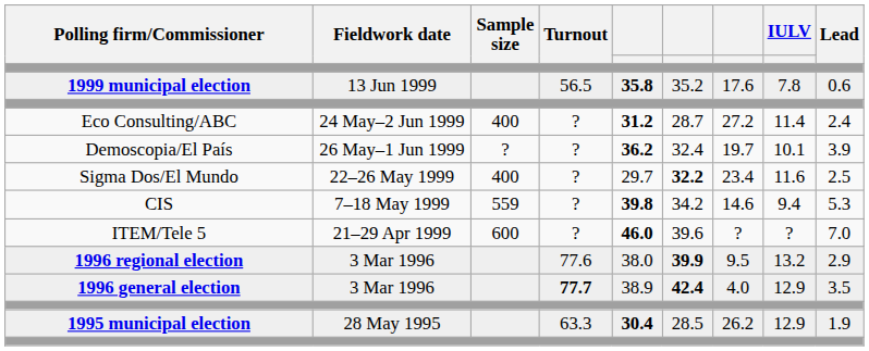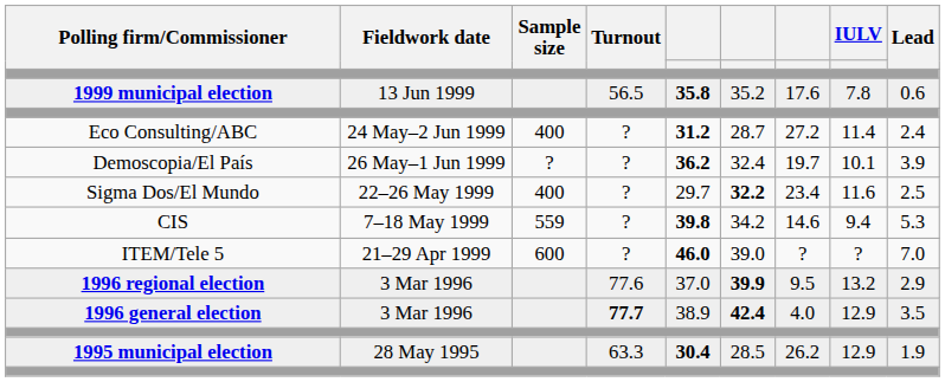ITEM/Tele 5 | column 6: 39.6 -> 39.0
1996 regional election | column 5: 38.0 -> 37.0
